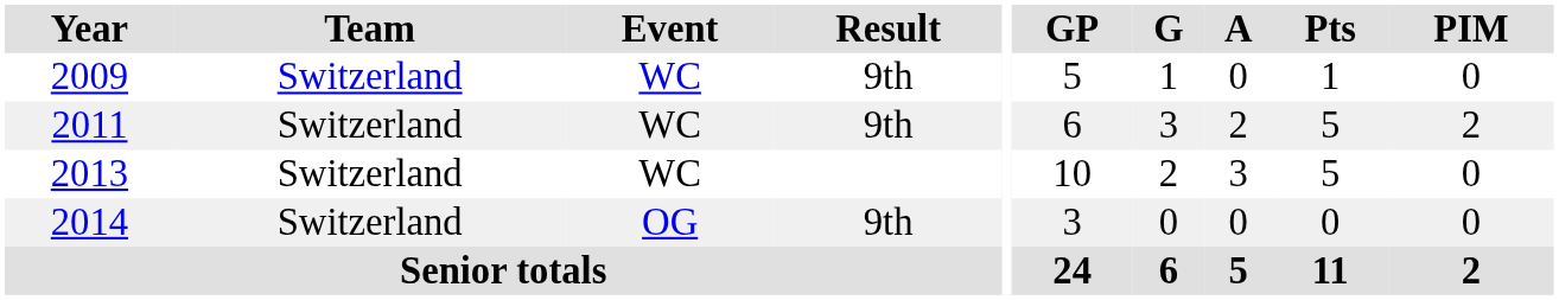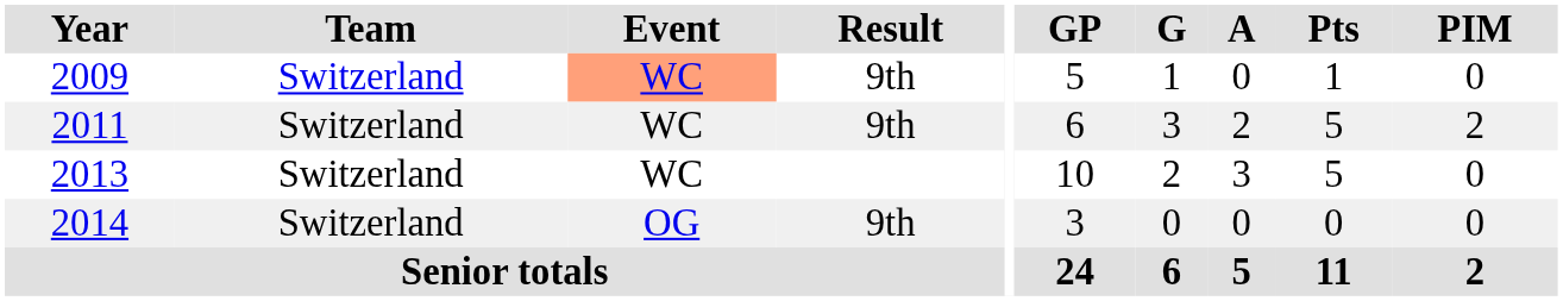2009 | Event: no background -> lightsalmon background
